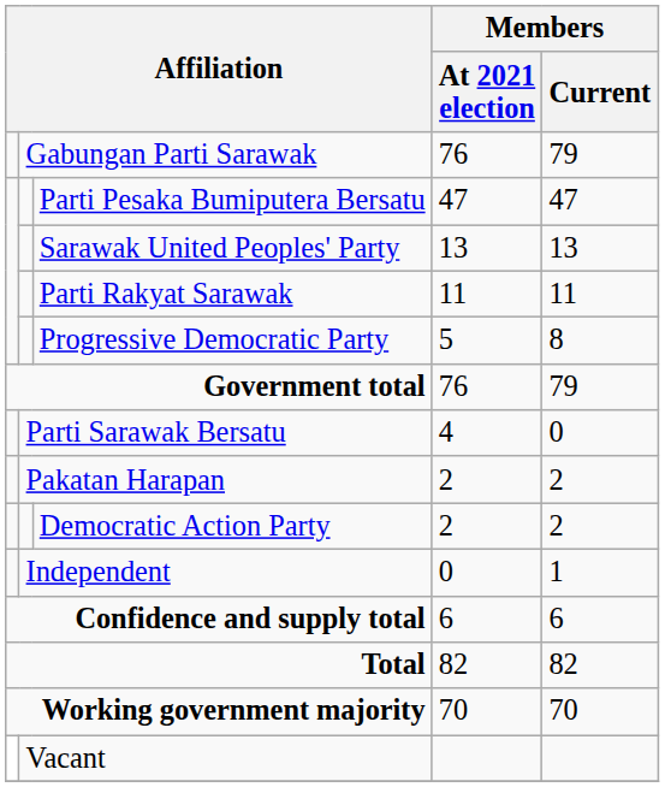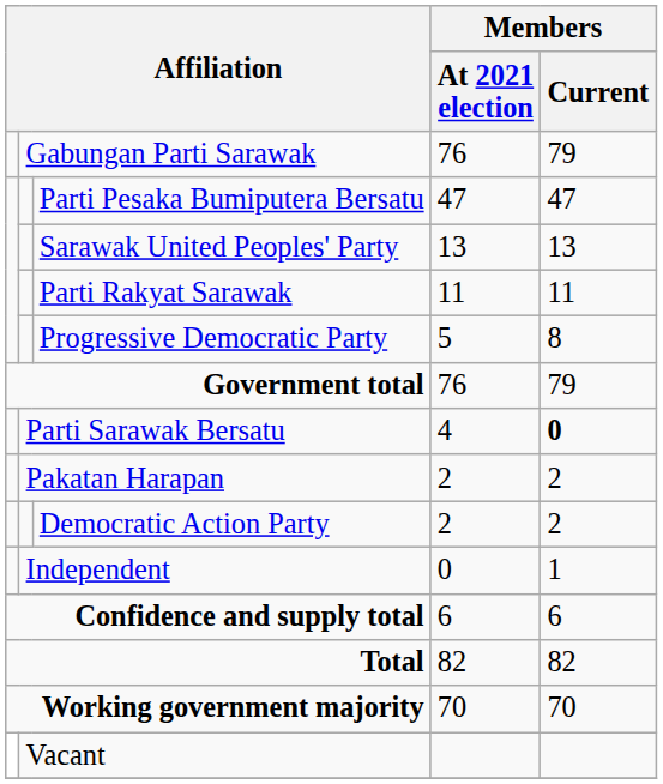Parti Sarawak Bersatu | Members / Current: normal -> bold
